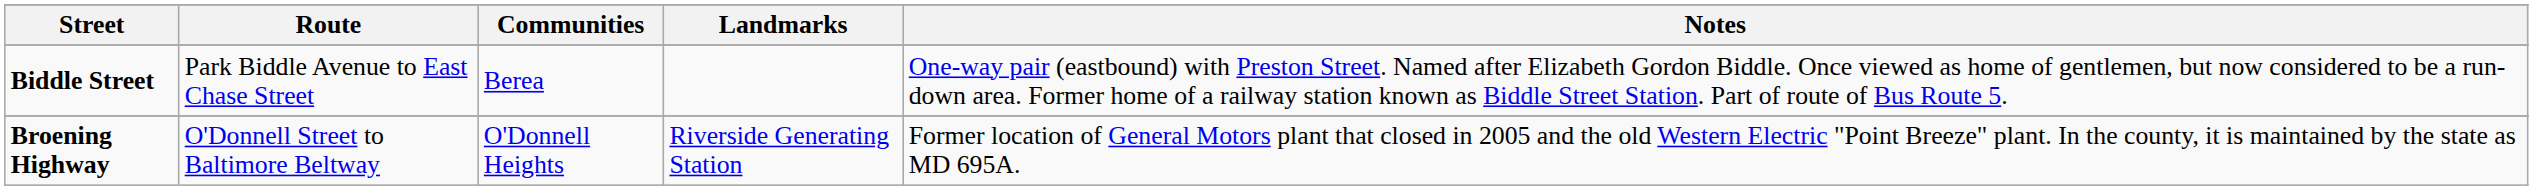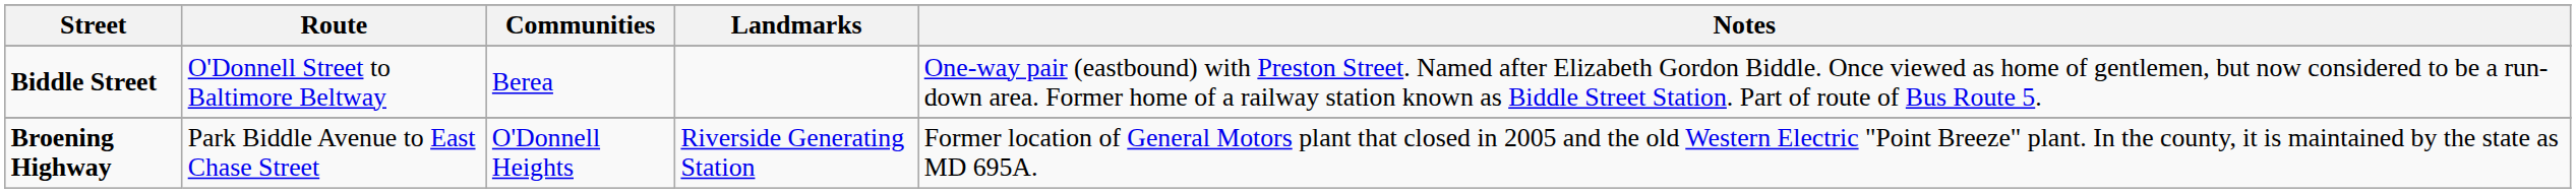Biddle Street | Route: Park Biddle Avenue to East Chase Street -> O'Donnell Street to Baltimore Beltway
Broening Highway | Route: O'Donnell Street to Baltimore Beltway -> Park Biddle Avenue to East Chase Street
